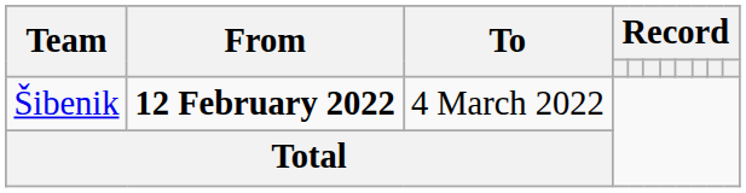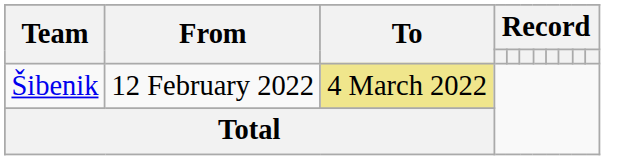Šibenik | From: bold -> normal
Šibenik | To: no background -> khaki background
